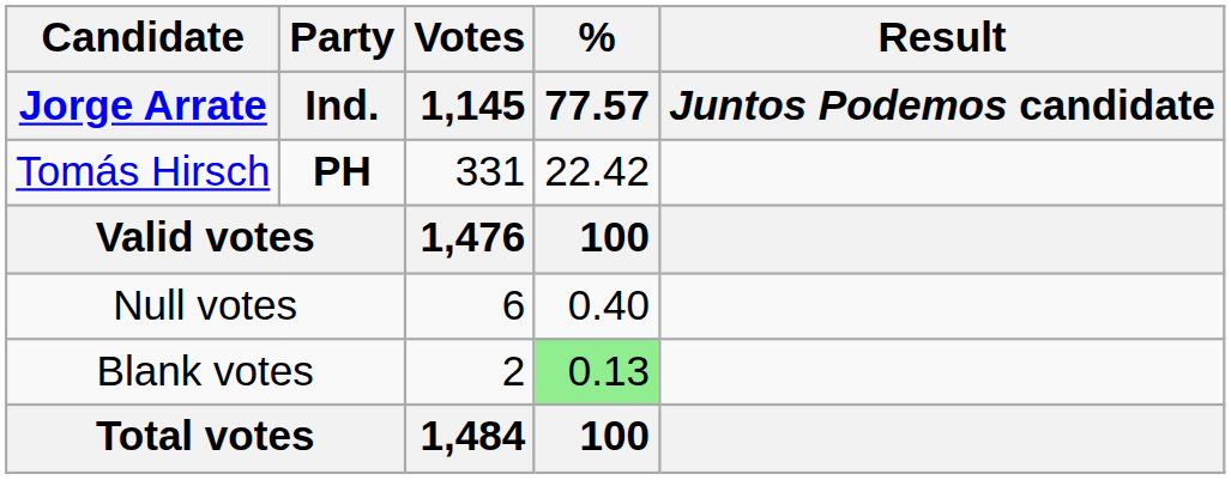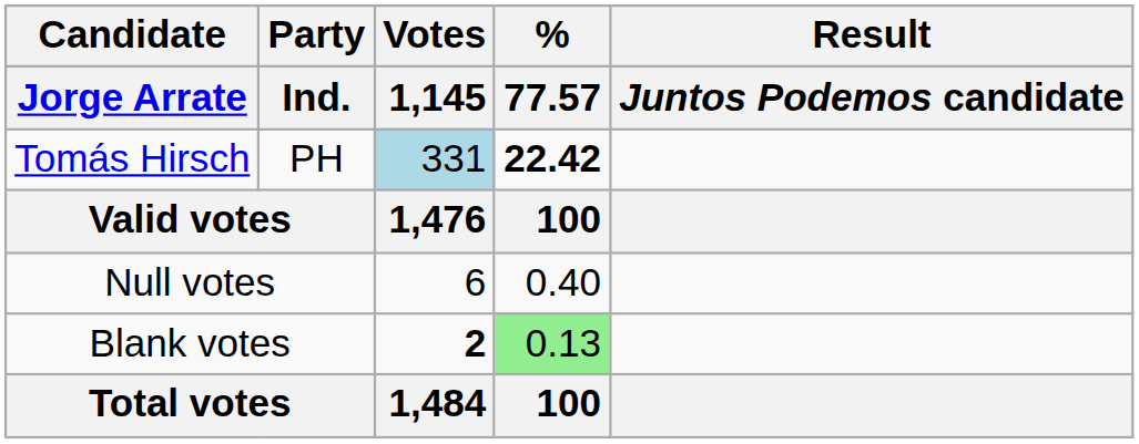Tomás Hirsch | Party / Ind.: bold -> normal
Tomás Hirsch | Votes / 1,145: no background -> lightblue background
Tomás Hirsch | % / 77.57: normal -> bold
Blank votes | Votes / 1,145: normal -> bold
